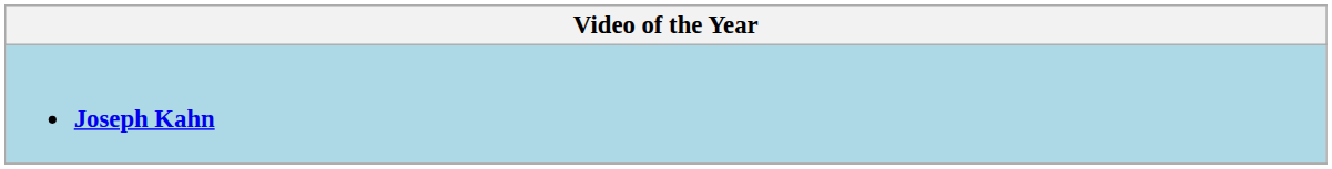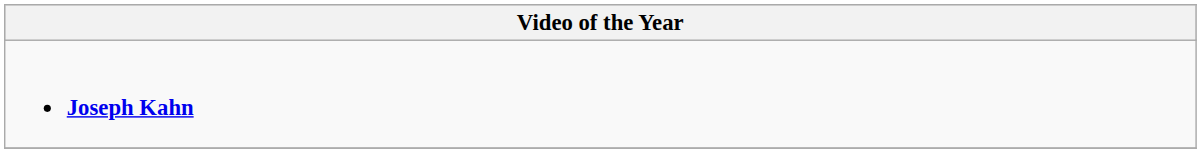row 2 | column 1: lightblue background -> no background
